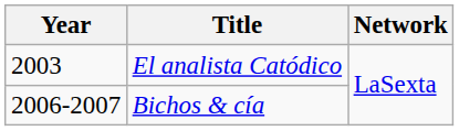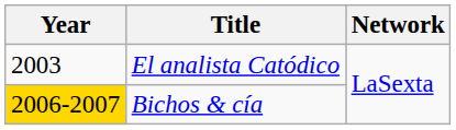Bichos & cía | Year: no background -> gold background
